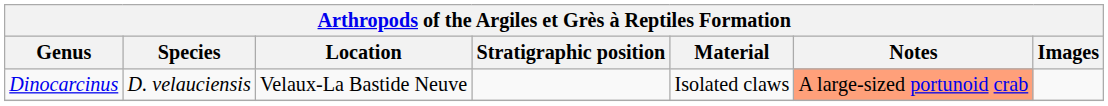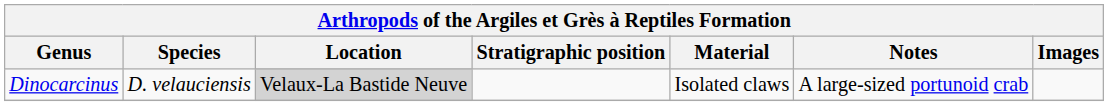Dinocarcinus | Location: no background -> lightgrey background
Dinocarcinus | Notes: lightsalmon background -> no background
